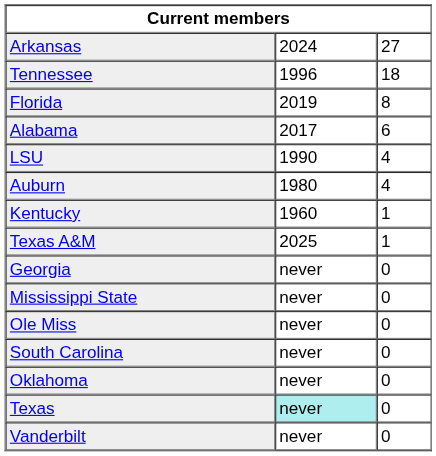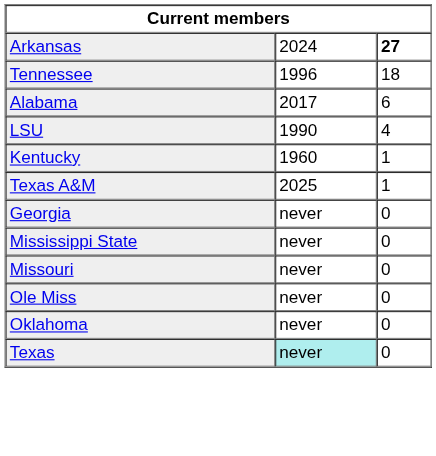Arkansas | column 3: normal -> bold
- row: Florida | 2019 | 8
- row: Auburn | 1980 | 4
+ row: Missouri | never | 0
- row: South Carolina | never | 0
- row: Vanderbilt | never | 0
